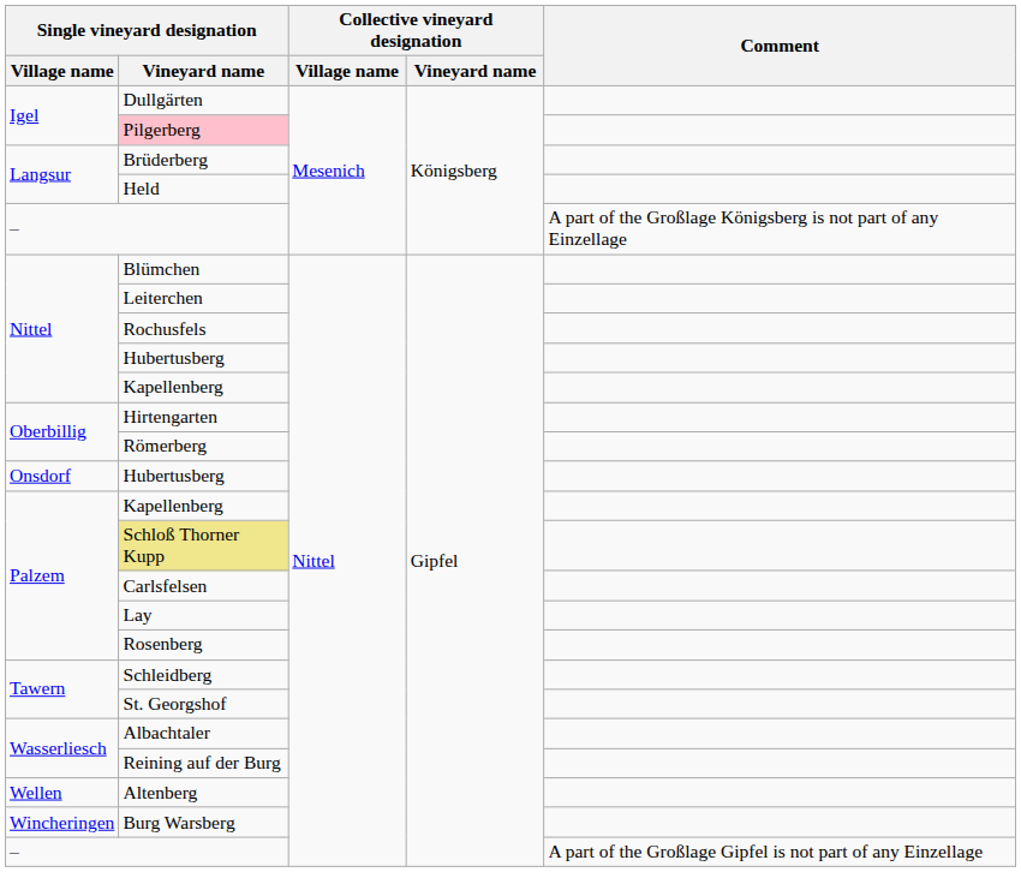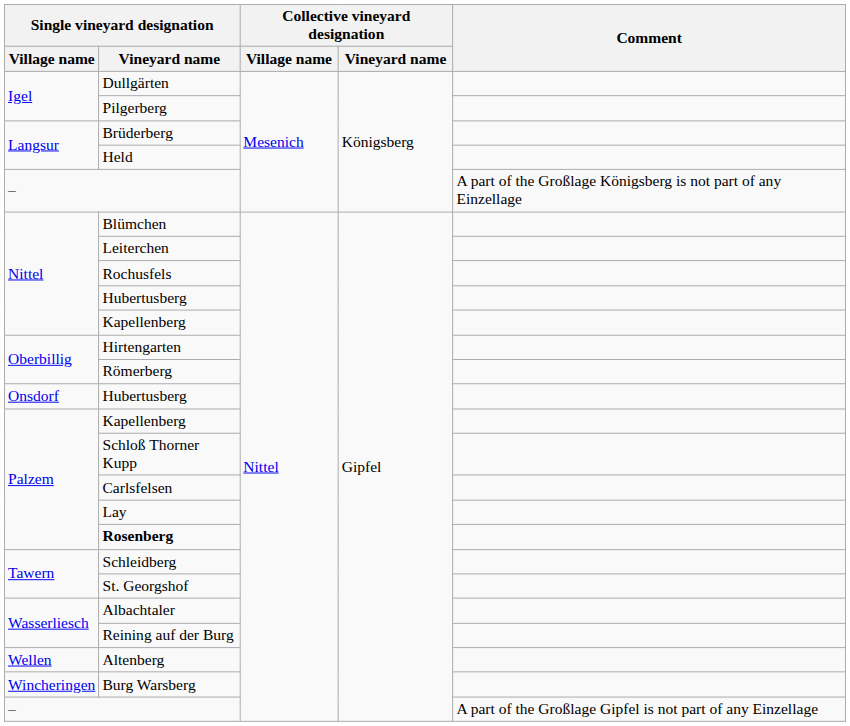Pilgerberg | Single vineyard designation / Vineyard name: pink background -> no background
Schloß Thorner Kupp | Single vineyard designation / Vineyard name: khaki background -> no background
Rosenberg | Single vineyard designation / Vineyard name: normal -> bold
